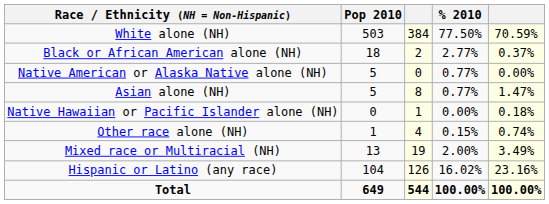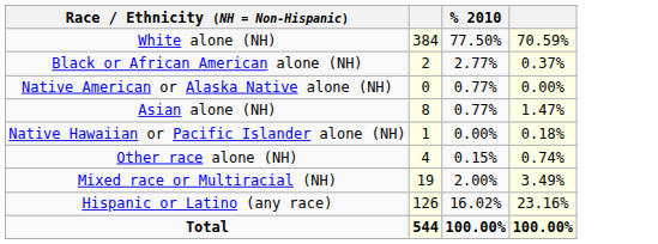- column: Pop 2010 | 503 | 18 | 5 | 5 | 0 | 1 | 13 | 104 | 649
